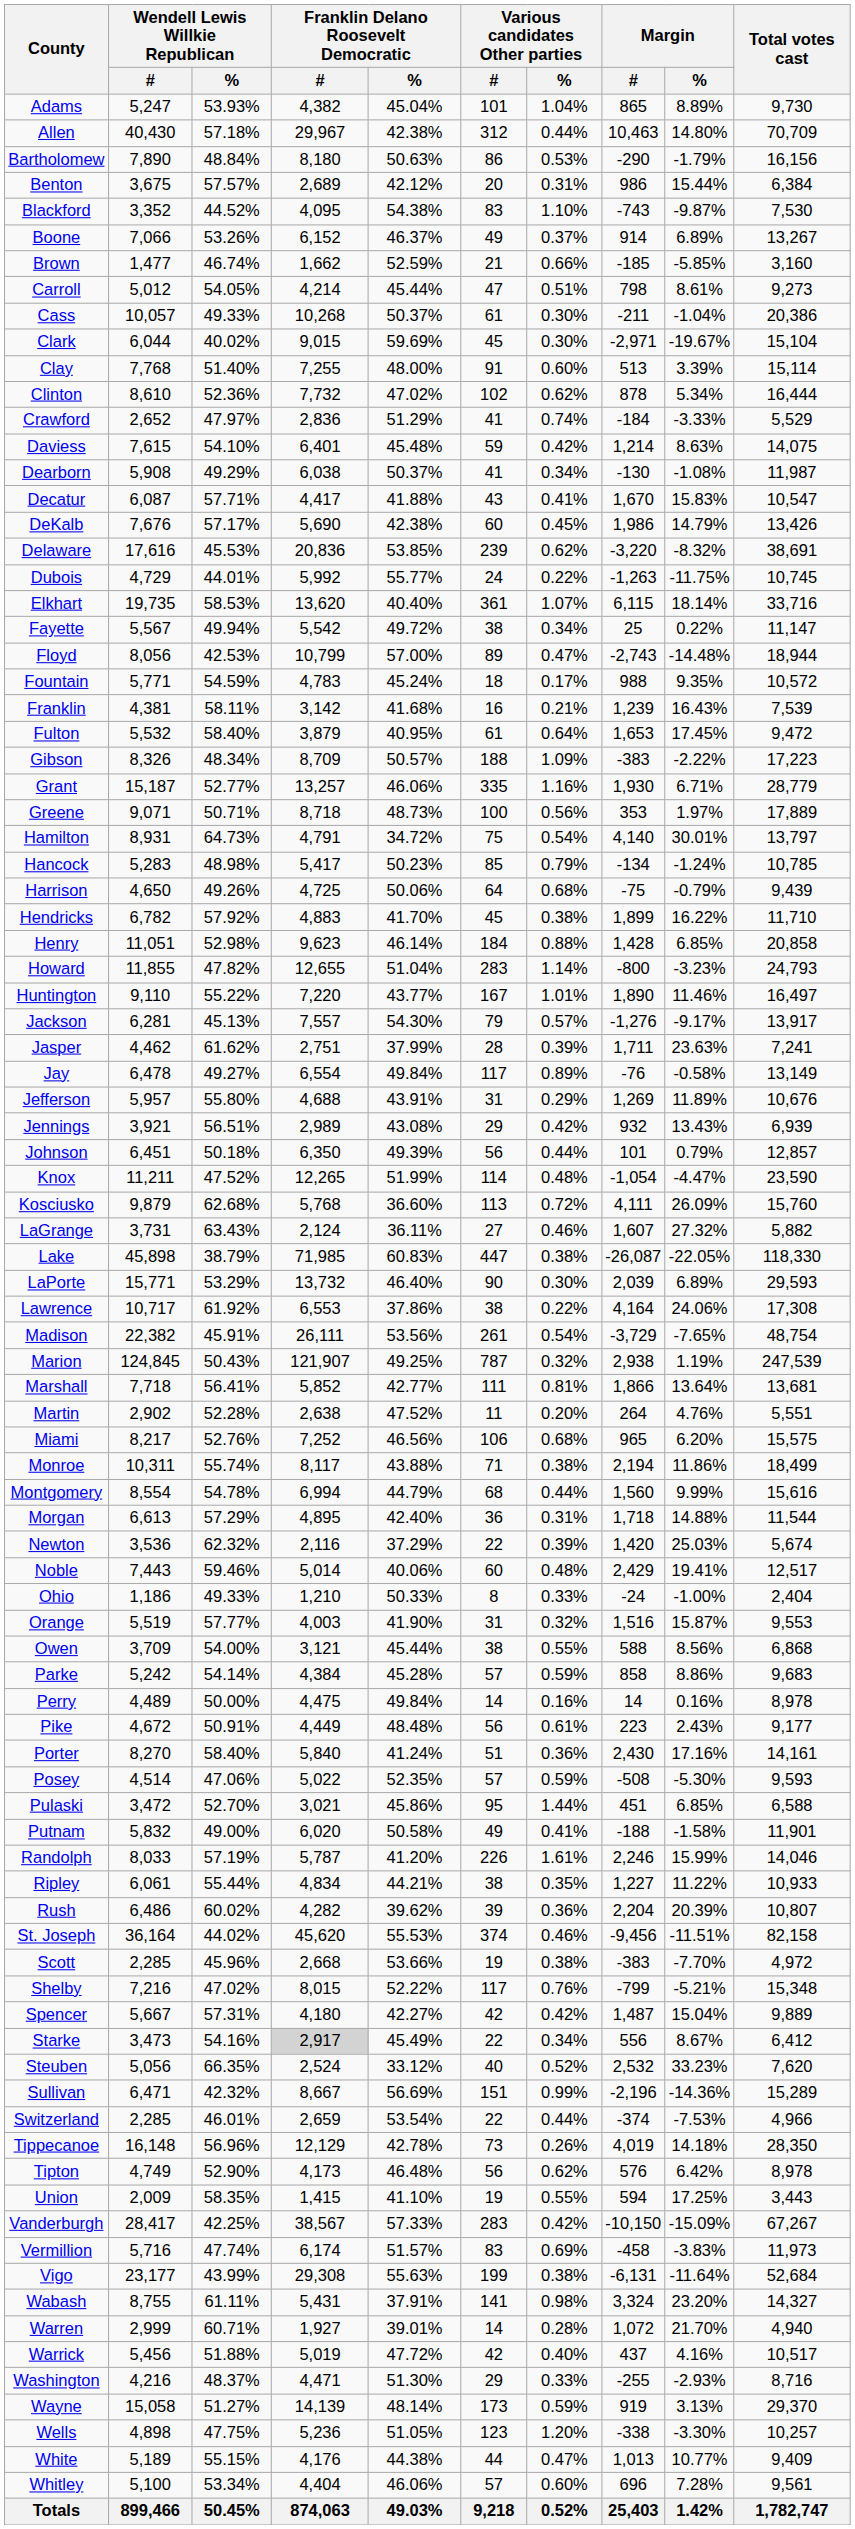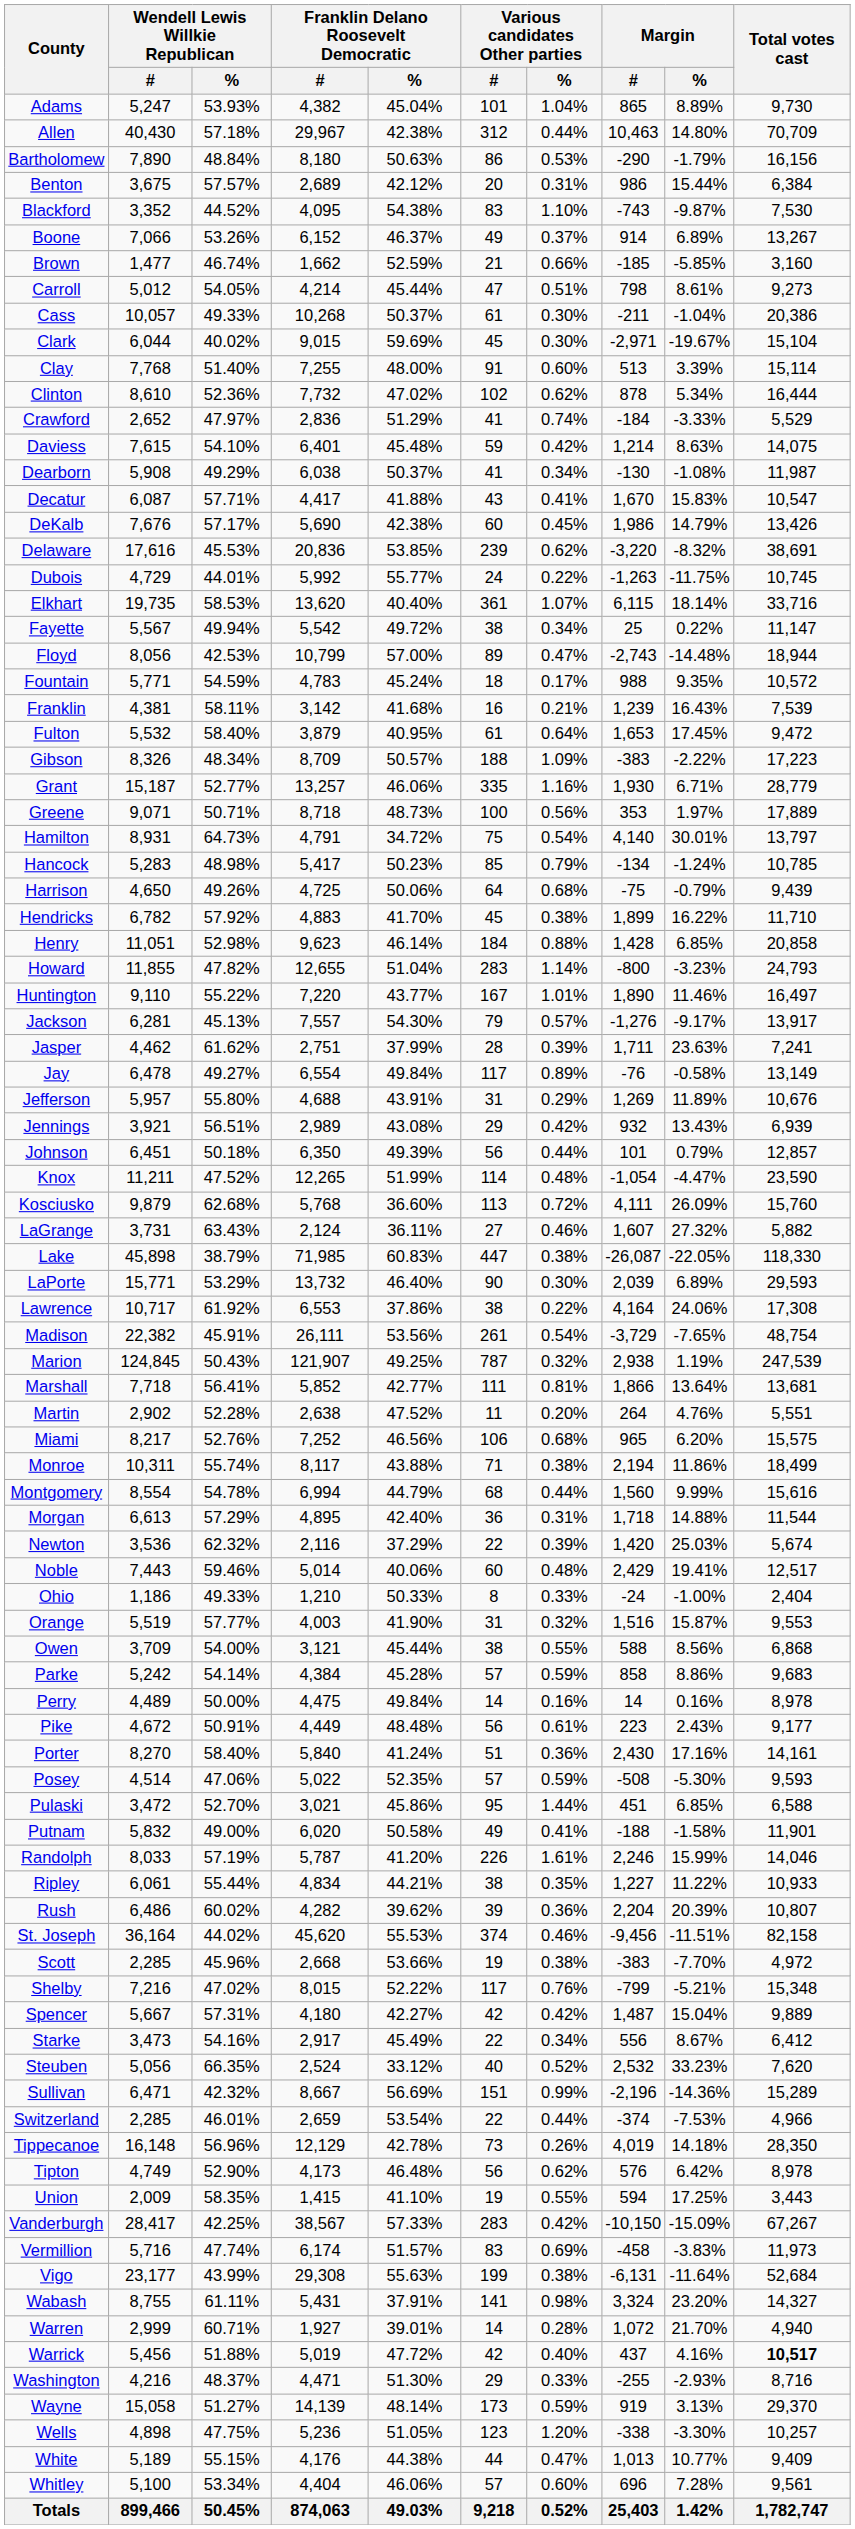Starke | Franklin Delano Roosevelt Democratic / #: lightgrey background -> no background
Warrick | Total votes cast: normal -> bold
